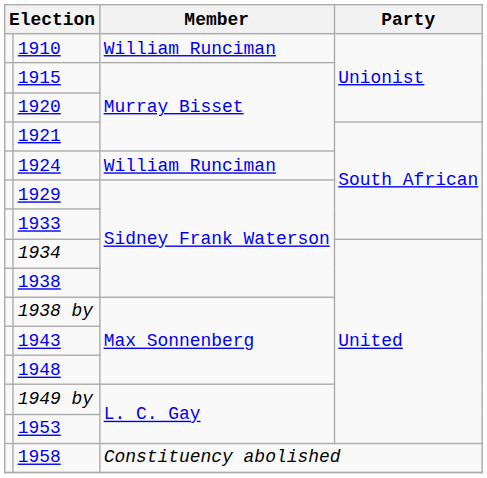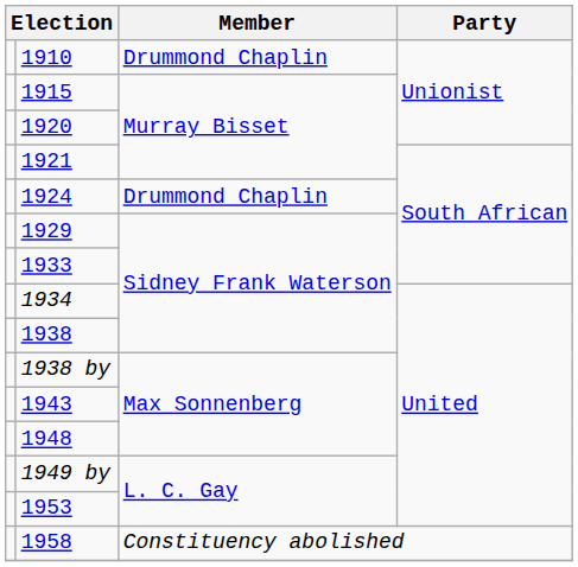1910 | Member: William Runciman -> Drummond Chaplin
1924 | Member: William Runciman -> Drummond Chaplin
